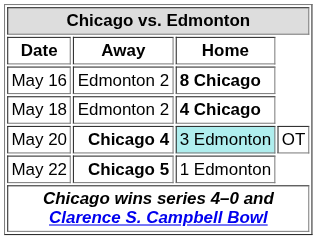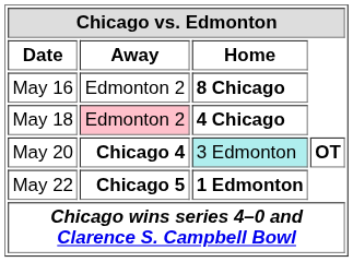May 18 | Away: no background -> pink background
May 20 | column 4: normal -> bold
May 22 | Home: normal -> bold
